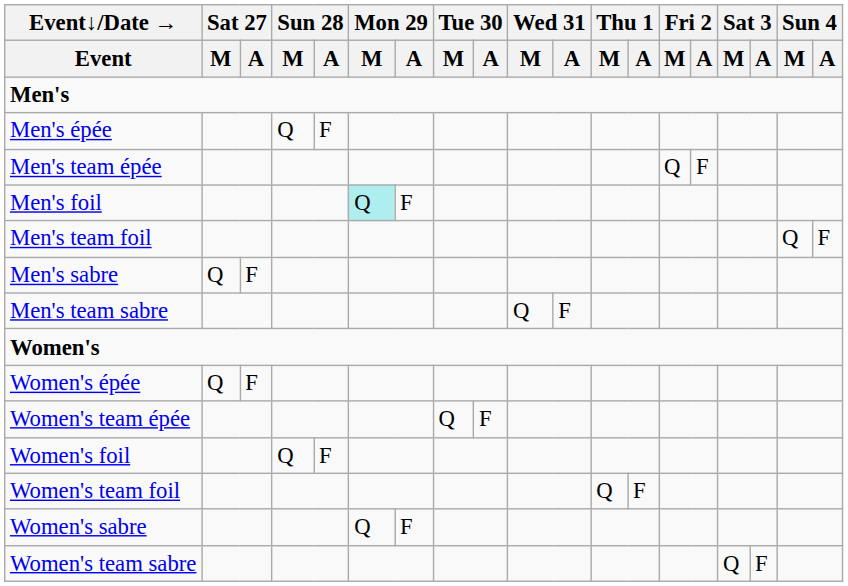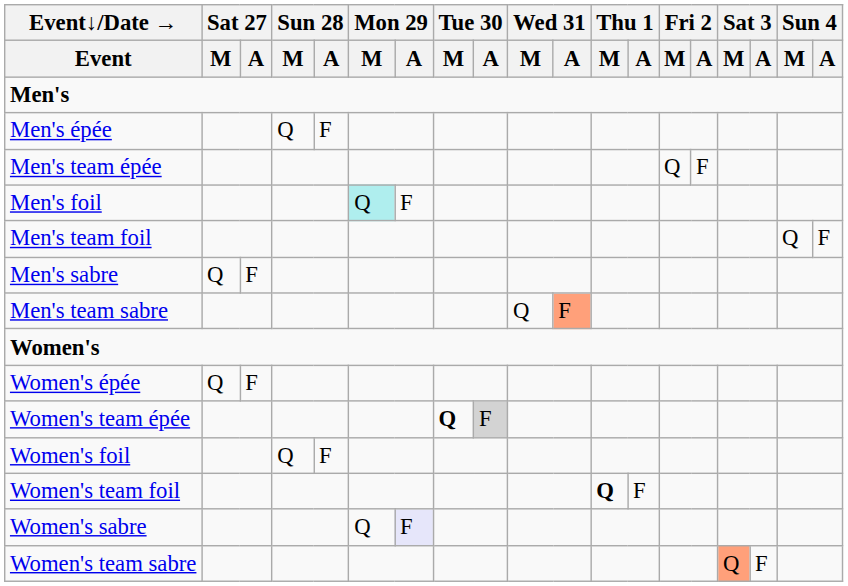Men's team sabre | Wed 31 / A: no background -> lightsalmon background
Women's team épée | Tue 30 / M: normal -> bold
Women's team épée | Tue 30 / A: no background -> lightgrey background
Women's team foil | Thu 1 / M: normal -> bold
Women's sabre | Mon 29 / A: no background -> lavender background
Women's team sabre | Sat 3 / M: no background -> lightsalmon background
